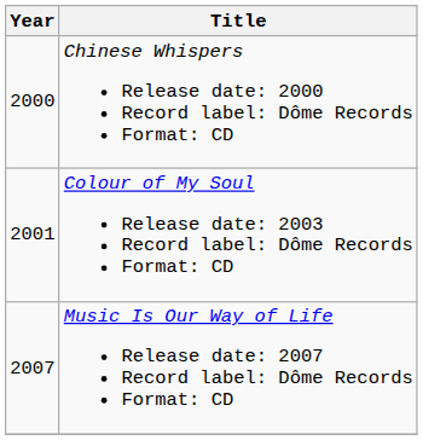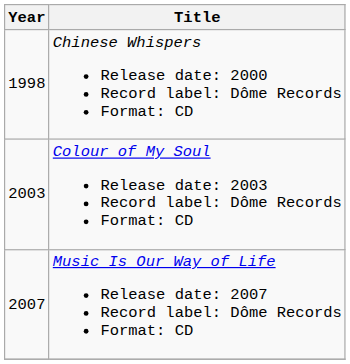row 2 | Year: 2000 -> 1998
row 3 | Year: 2001 -> 2003
